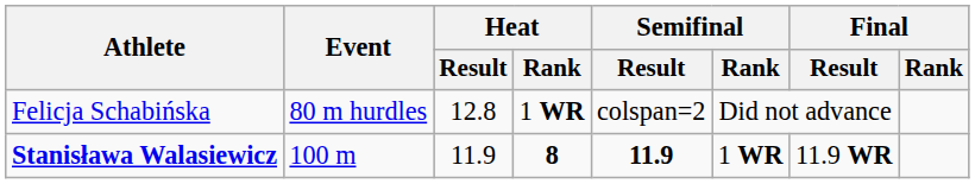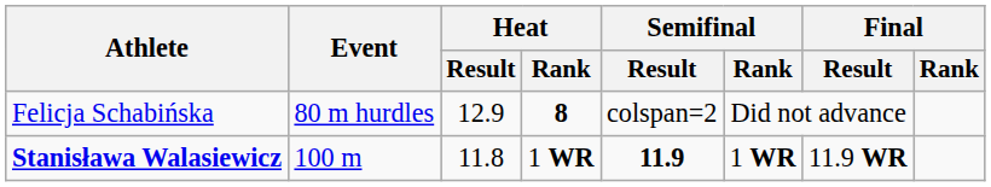Felicja Schabińska | Heat / Result: 12.8 -> 12.9
Felicja Schabińska | Heat / Rank: 1 WR -> 8
Stanisława Walasiewicz | Heat / Result: 11.9 -> 11.8
Stanisława Walasiewicz | Heat / Rank: 8 -> 1 WR
